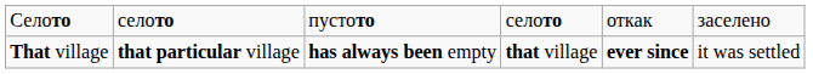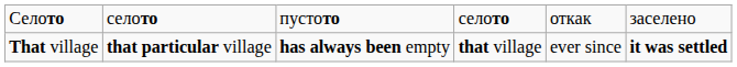That village | column 5: bold -> normal
That village | column 6: normal -> bold
